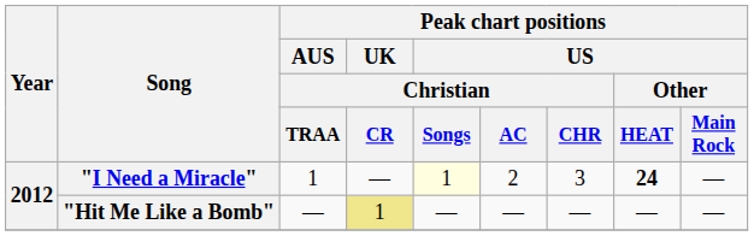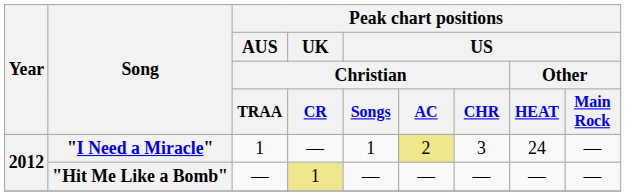"I Need a Miracle" | Peak chart positions / US / Christian / Songs: lightyellow background -> no background
"I Need a Miracle" | Peak chart positions / US / Christian / AC: no background -> khaki background
"I Need a Miracle" | Peak chart positions / US / Other / HEAT: bold -> normal
